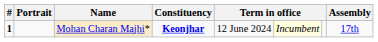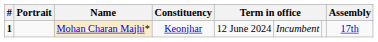Mohan Charan Majhi* | Constituency: bold -> normal
Mohan Charan Majhi* | column 6: lightyellow background -> no background
